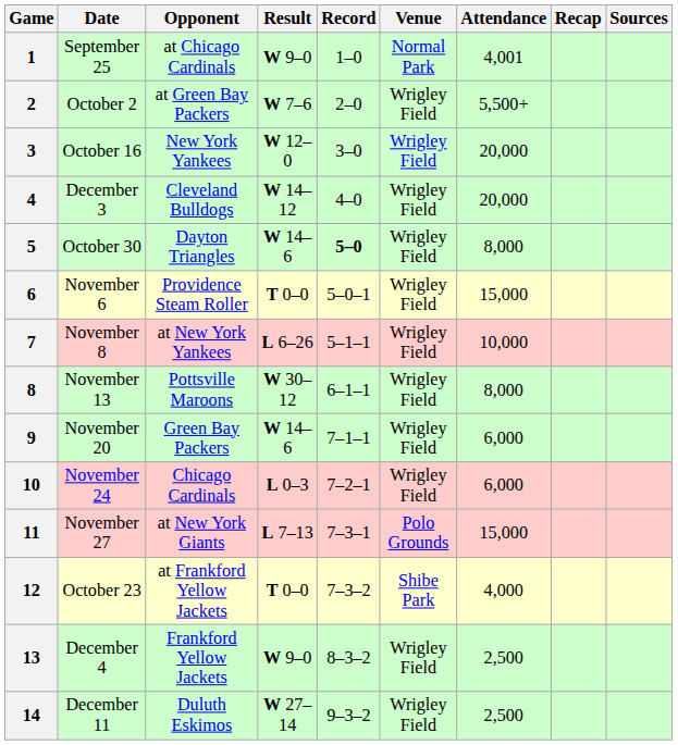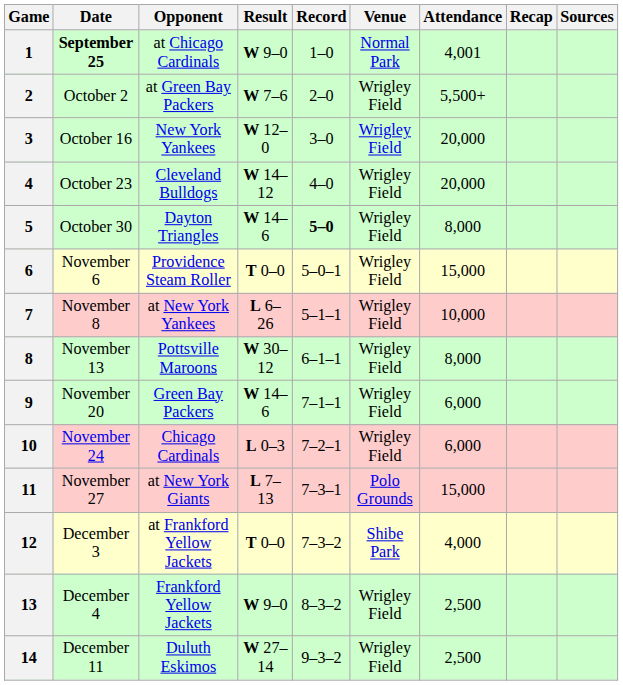1 | Date: normal -> bold
4 | Date: December 3 -> October 23
12 | Date: October 23 -> December 3
